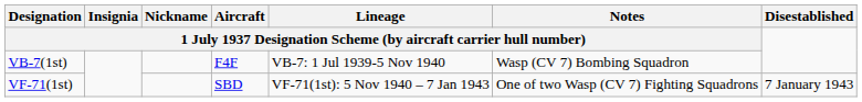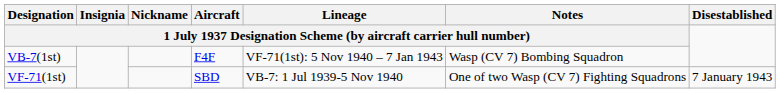VB-7(1st) | column 5: VB-7: 1 Jul 1939-5 Nov 1940 -> VF-71(1st): 5 Nov 1940 – 7 Jan 1943
VF-71(1st) | column 5: VF-71(1st): 5 Nov 1940 – 7 Jan 1943 -> VB-7: 1 Jul 1939-5 Nov 1940
